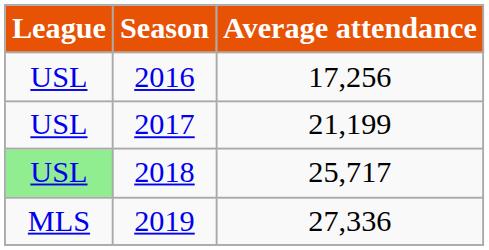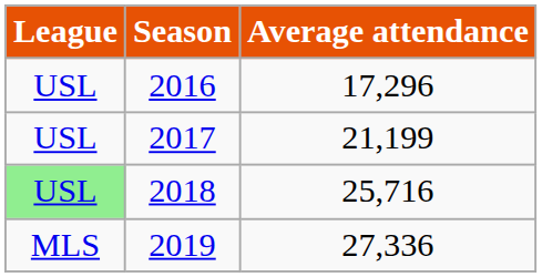2016 | Average attendance: 17,256 -> 17,296
2018 | Average attendance: 25,717 -> 25,716
